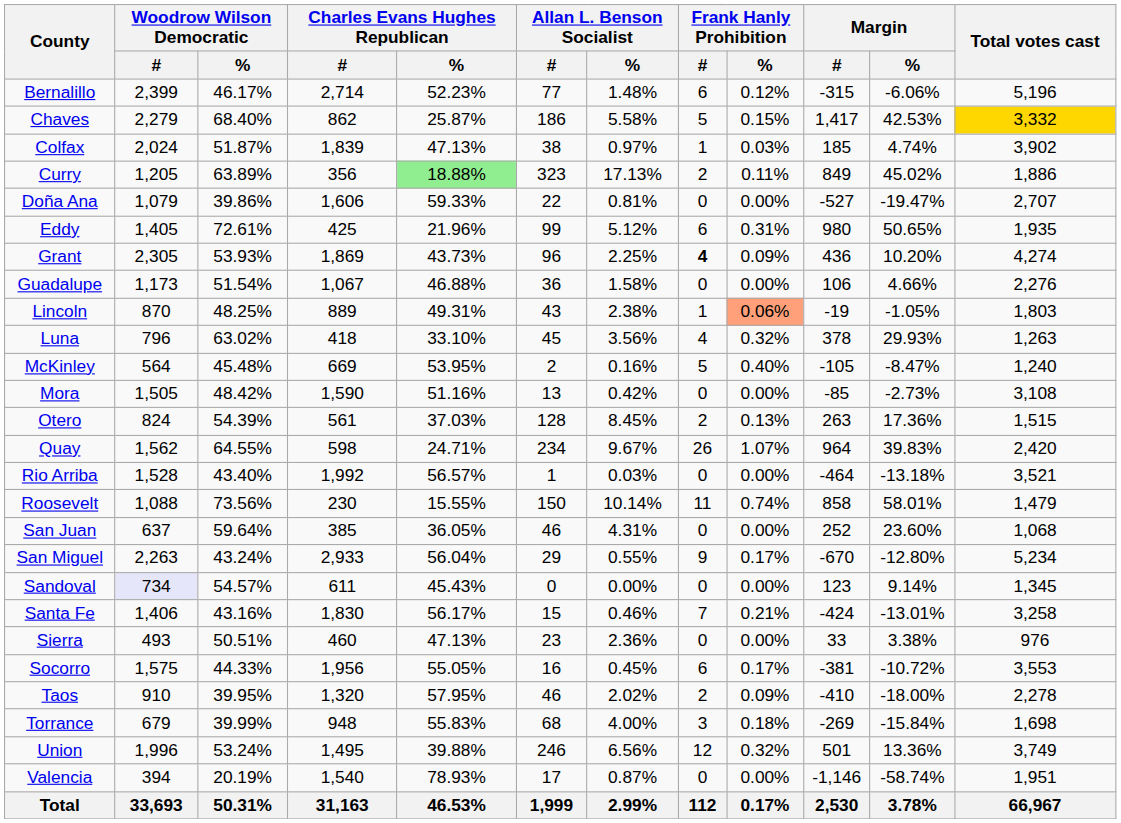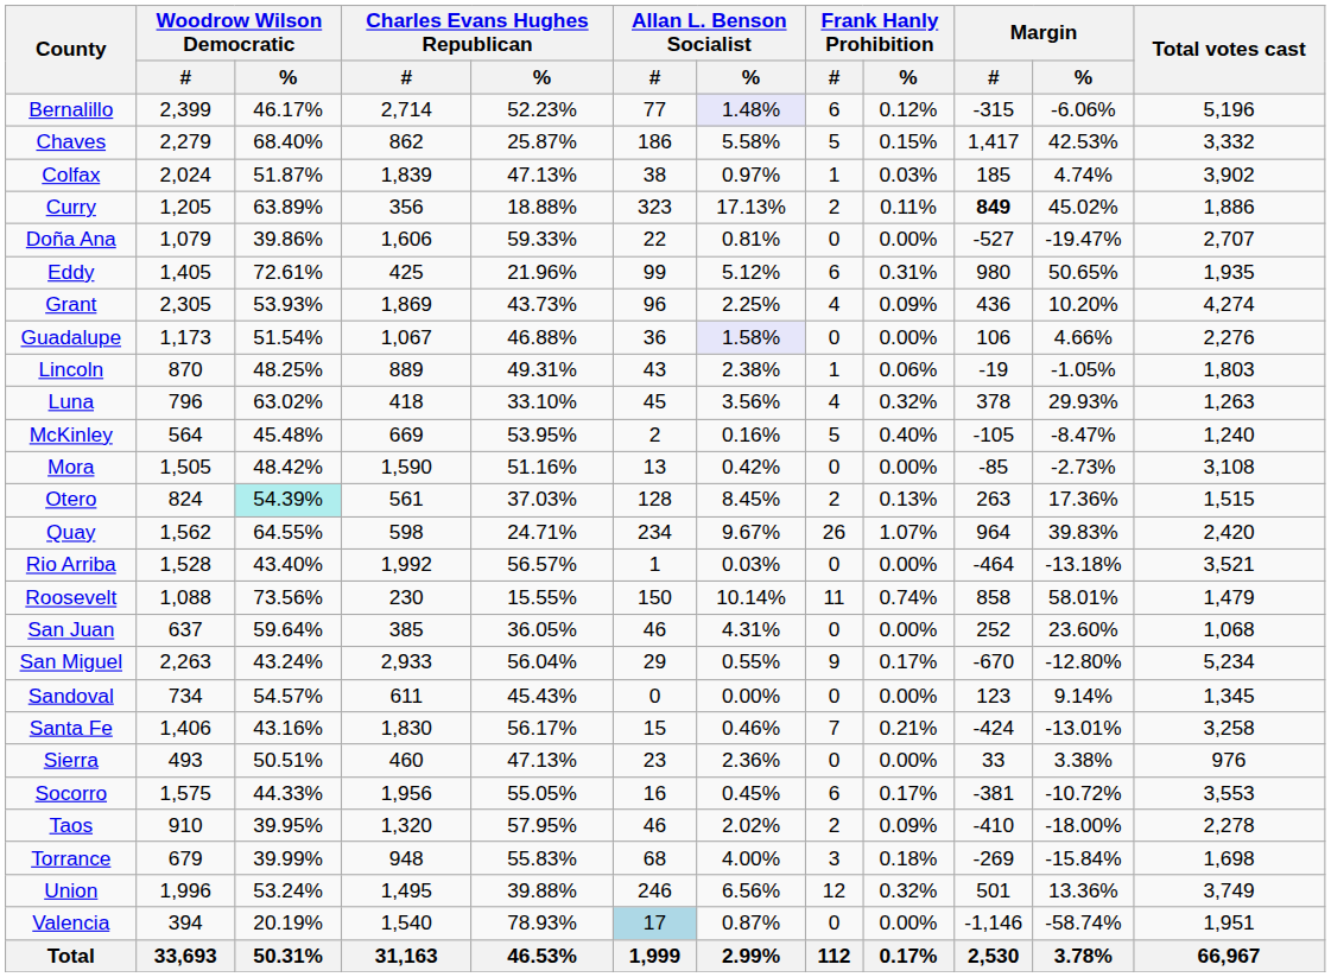Bernalillo | Allan L. Benson Socialist / %: no background -> lavender background
Chaves | Total votes cast: gold background -> no background
Curry | Charles Evans Hughes Republican / %: lightgreen background -> no background
Curry | Margin / #: normal -> bold
Grant | Frank Hanly Prohibition / #: bold -> normal
Guadalupe | Allan L. Benson Socialist / %: no background -> lavender background
Lincoln | Frank Hanly Prohibition / %: lightsalmon background -> no background
Otero | Woodrow Wilson Democratic / %: no background -> paleturquoise background
Sandoval | Woodrow Wilson Democratic / #: lavender background -> no background
Valencia | Allan L. Benson Socialist / #: no background -> lightblue background
